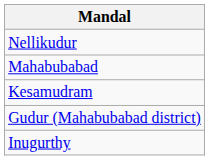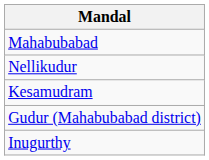row 2 | column 1: Nellikudur -> Mahabubabad
row 3 | column 1: Mahabubabad -> Nellikudur
